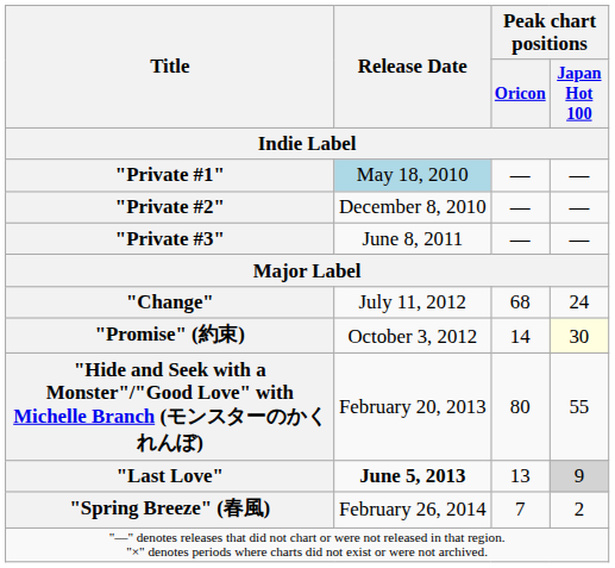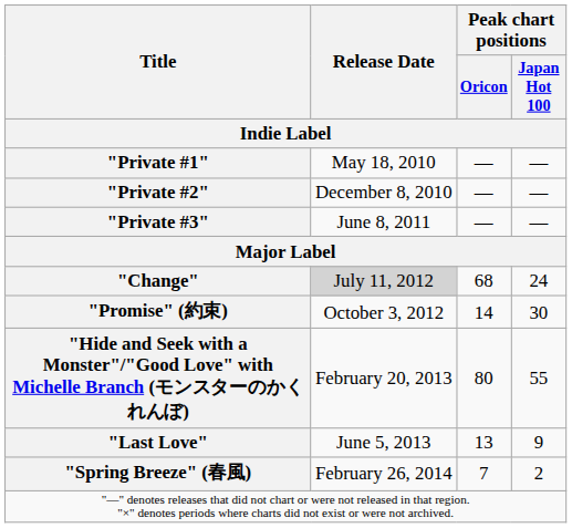"Private #1" | Release Date / Indie Label: lightblue background -> no background
"Change" | Release Date / Indie Label: no background -> lightgrey background
"Promise" (約束) | Peak chart positions / Japan Hot 100 / Indie Label: lightyellow background -> no background
"Last Love" | Release Date / Indie Label: bold -> normal
"Last Love" | Peak chart positions / Japan Hot 100 / Indie Label: lightgrey background -> no background
